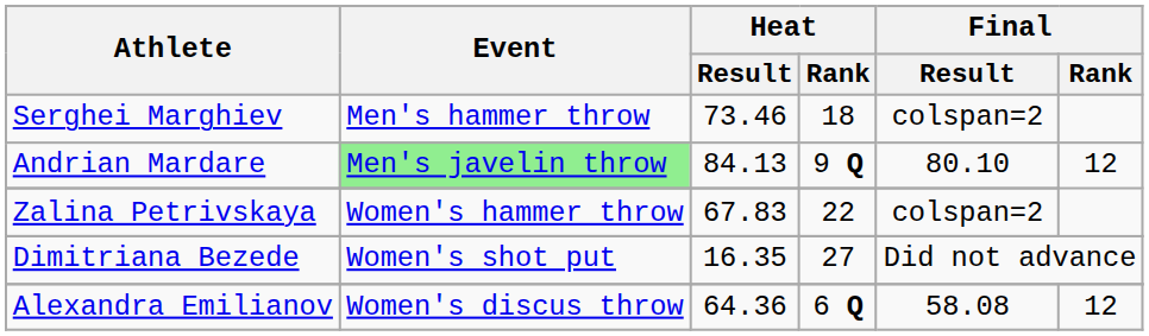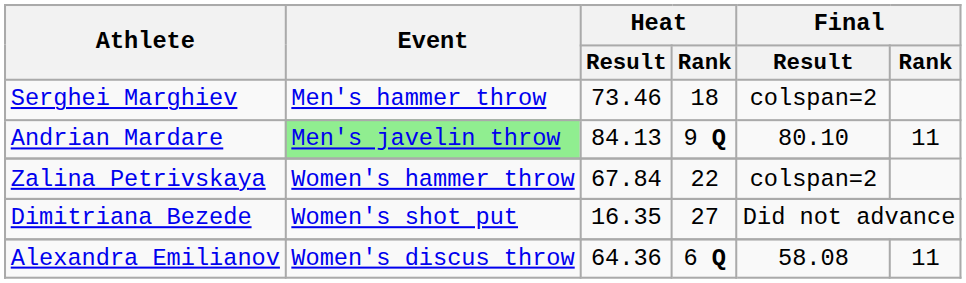Andrian Mardare | Final / Rank: 12 -> 11
Zalina Petrivskaya | Heat / Result: 67.83 -> 67.84
Alexandra Emilianov | Final / Rank: 12 -> 11
